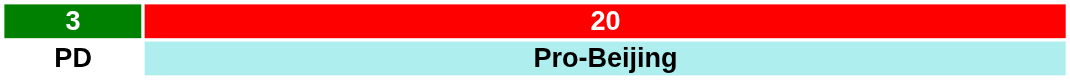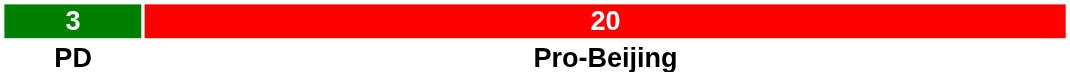PD | 20: paleturquoise background -> no background
